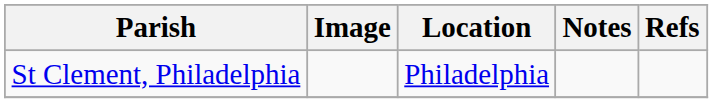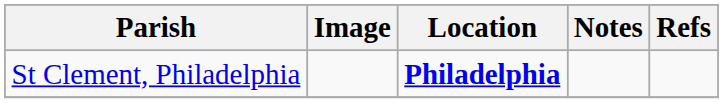St Clement, Philadelphia | Location: normal -> bold
